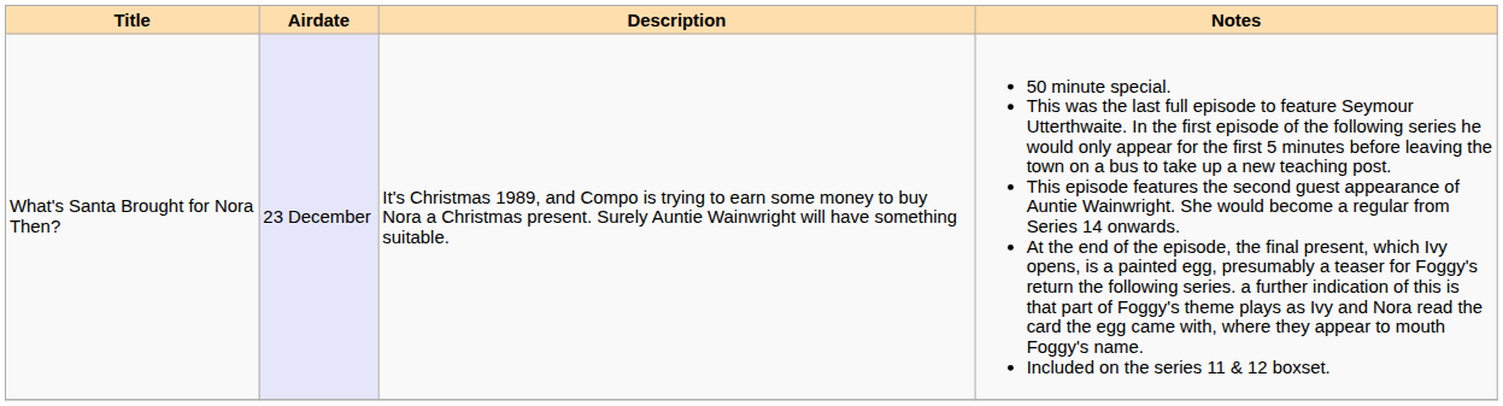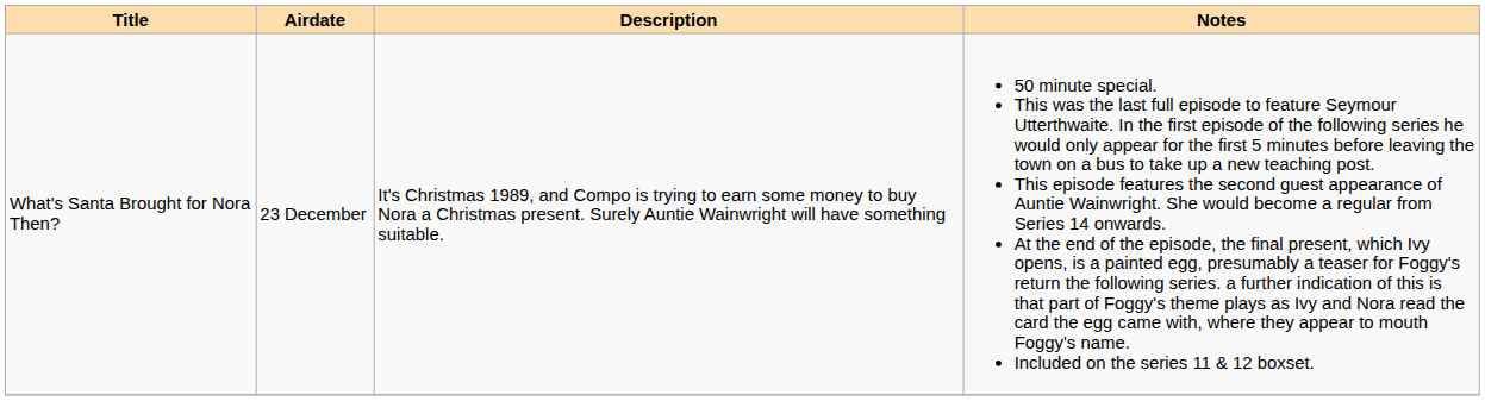What's Santa Brought for Nora Then? | Airdate: lavender background -> no background
